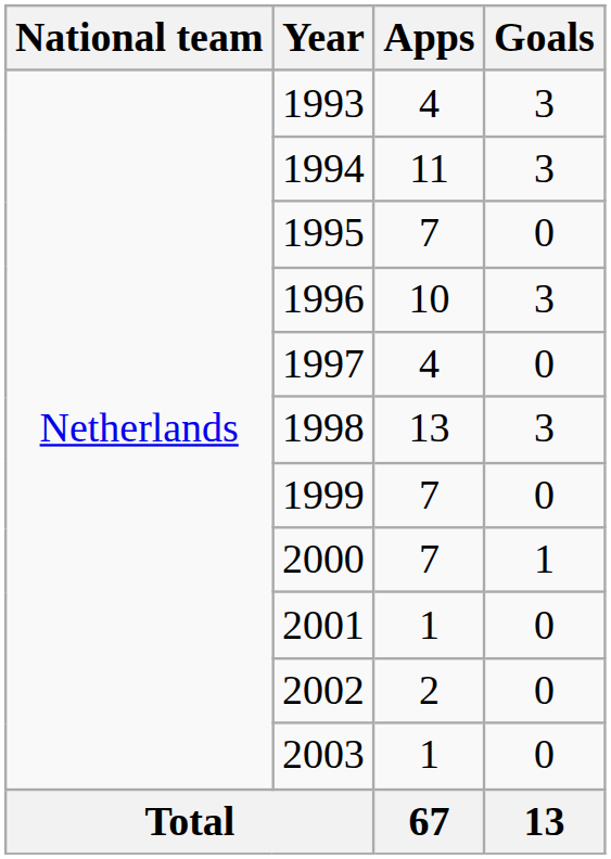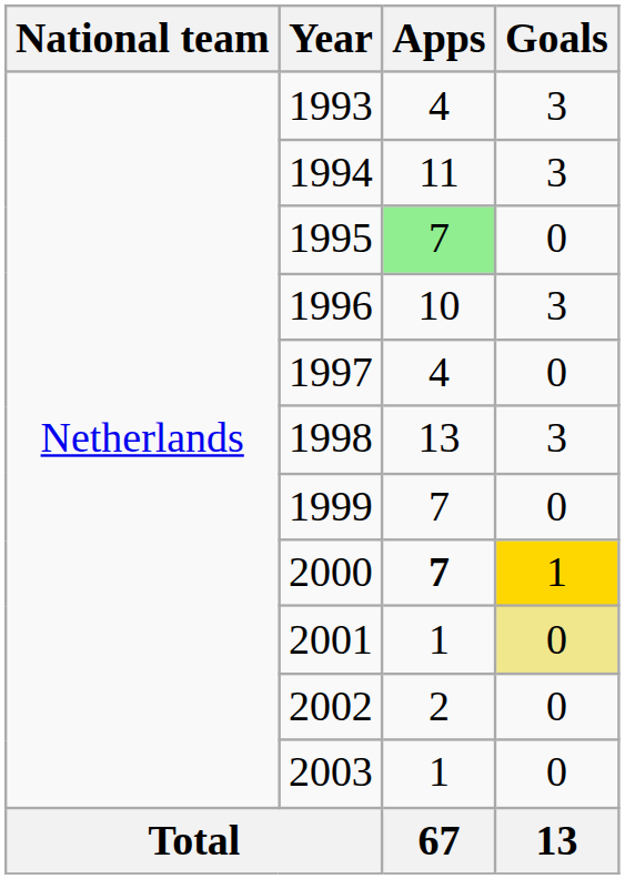1995 | Apps: no background -> lightgreen background
2000 | Apps: normal -> bold
2000 | Goals: no background -> gold background
2001 | Goals: no background -> khaki background
